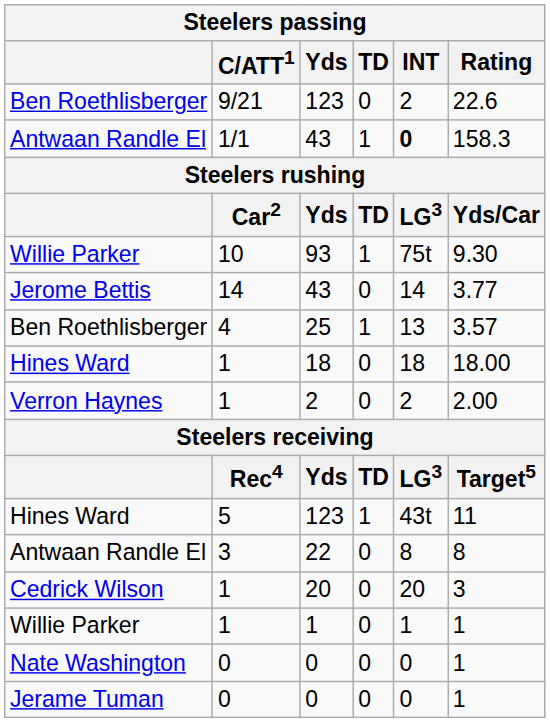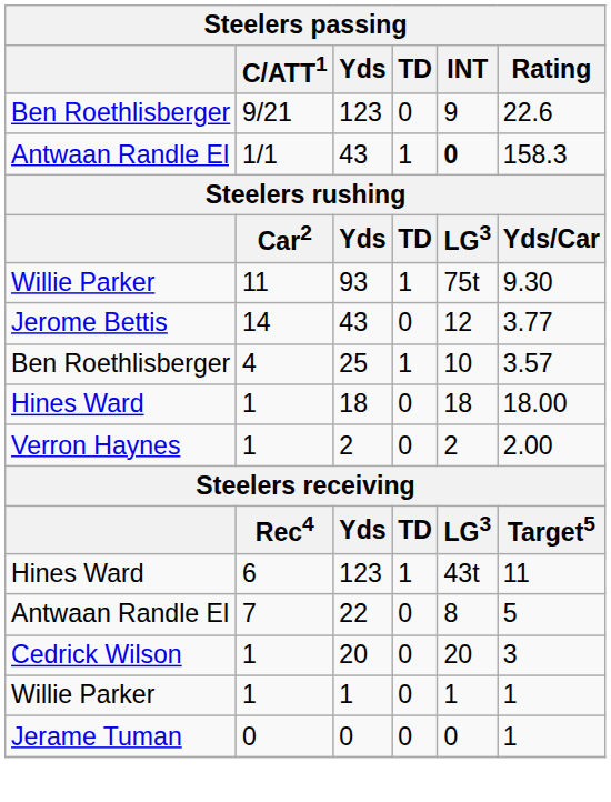Ben Roethlisberger / 123 | INT: 2 -> 9
93 | C/ATT1: 10 -> 11
Jerome Bettis / 43 | INT: 14 -> 12
25 | INT: 13 -> 10
Hines Ward / 123 | C/ATT1: 5 -> 6
22 | C/ATT1: 3 -> 7
22 | Rating: 8 -> 5
- row: Nate Washington | 0 | 0 | 0 | 0 | 1
